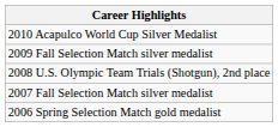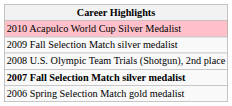row 2 | column 1: no background -> pink background
row 5 | column 1: normal -> bold
